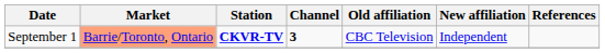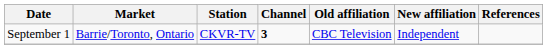September 1 | Market: lightsalmon background -> no background
September 1 | Station: bold -> normal
